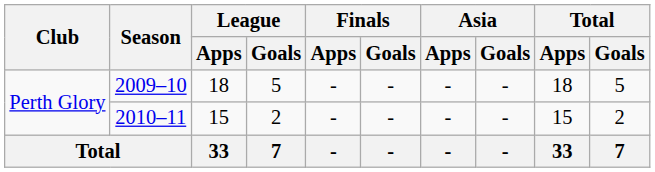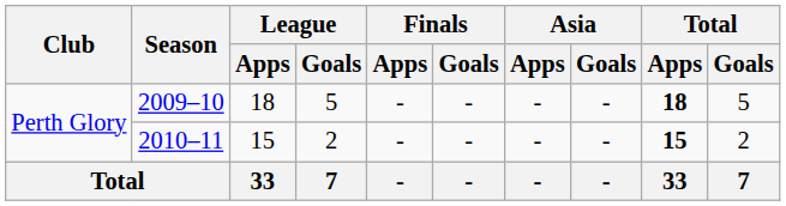2009–10 | Total / Apps: normal -> bold
2010–11 | Total / Apps: normal -> bold
